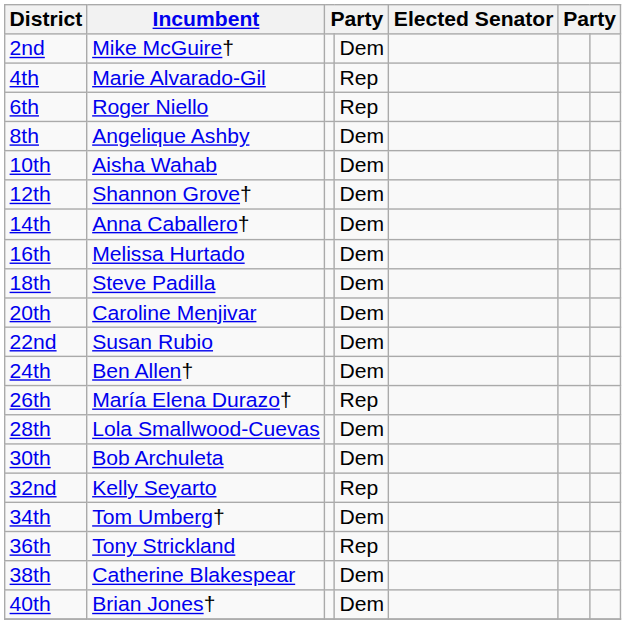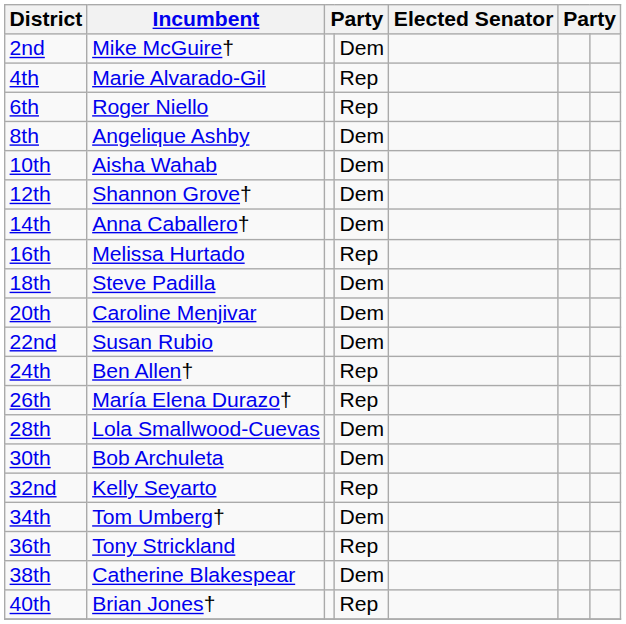16th | column 4: Dem -> Rep
24th | column 4: Dem -> Rep
40th | column 4: Dem -> Rep
